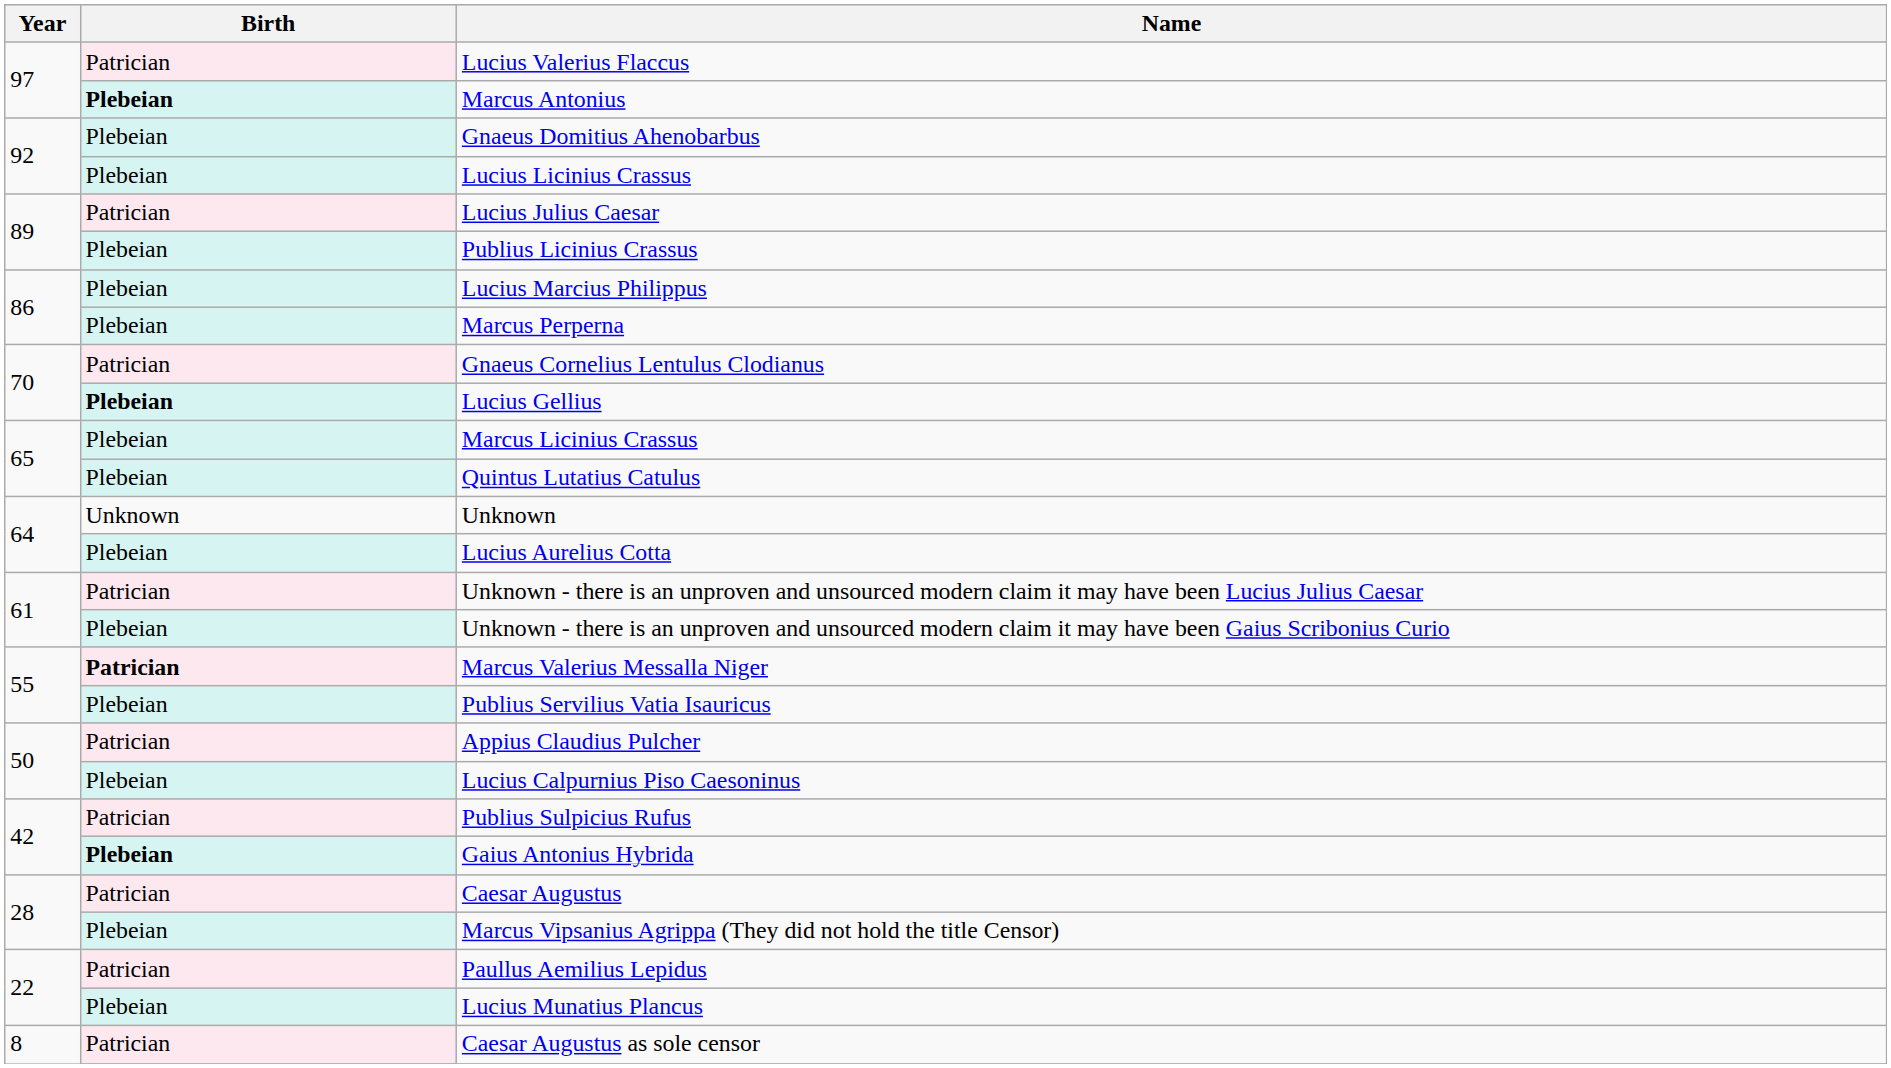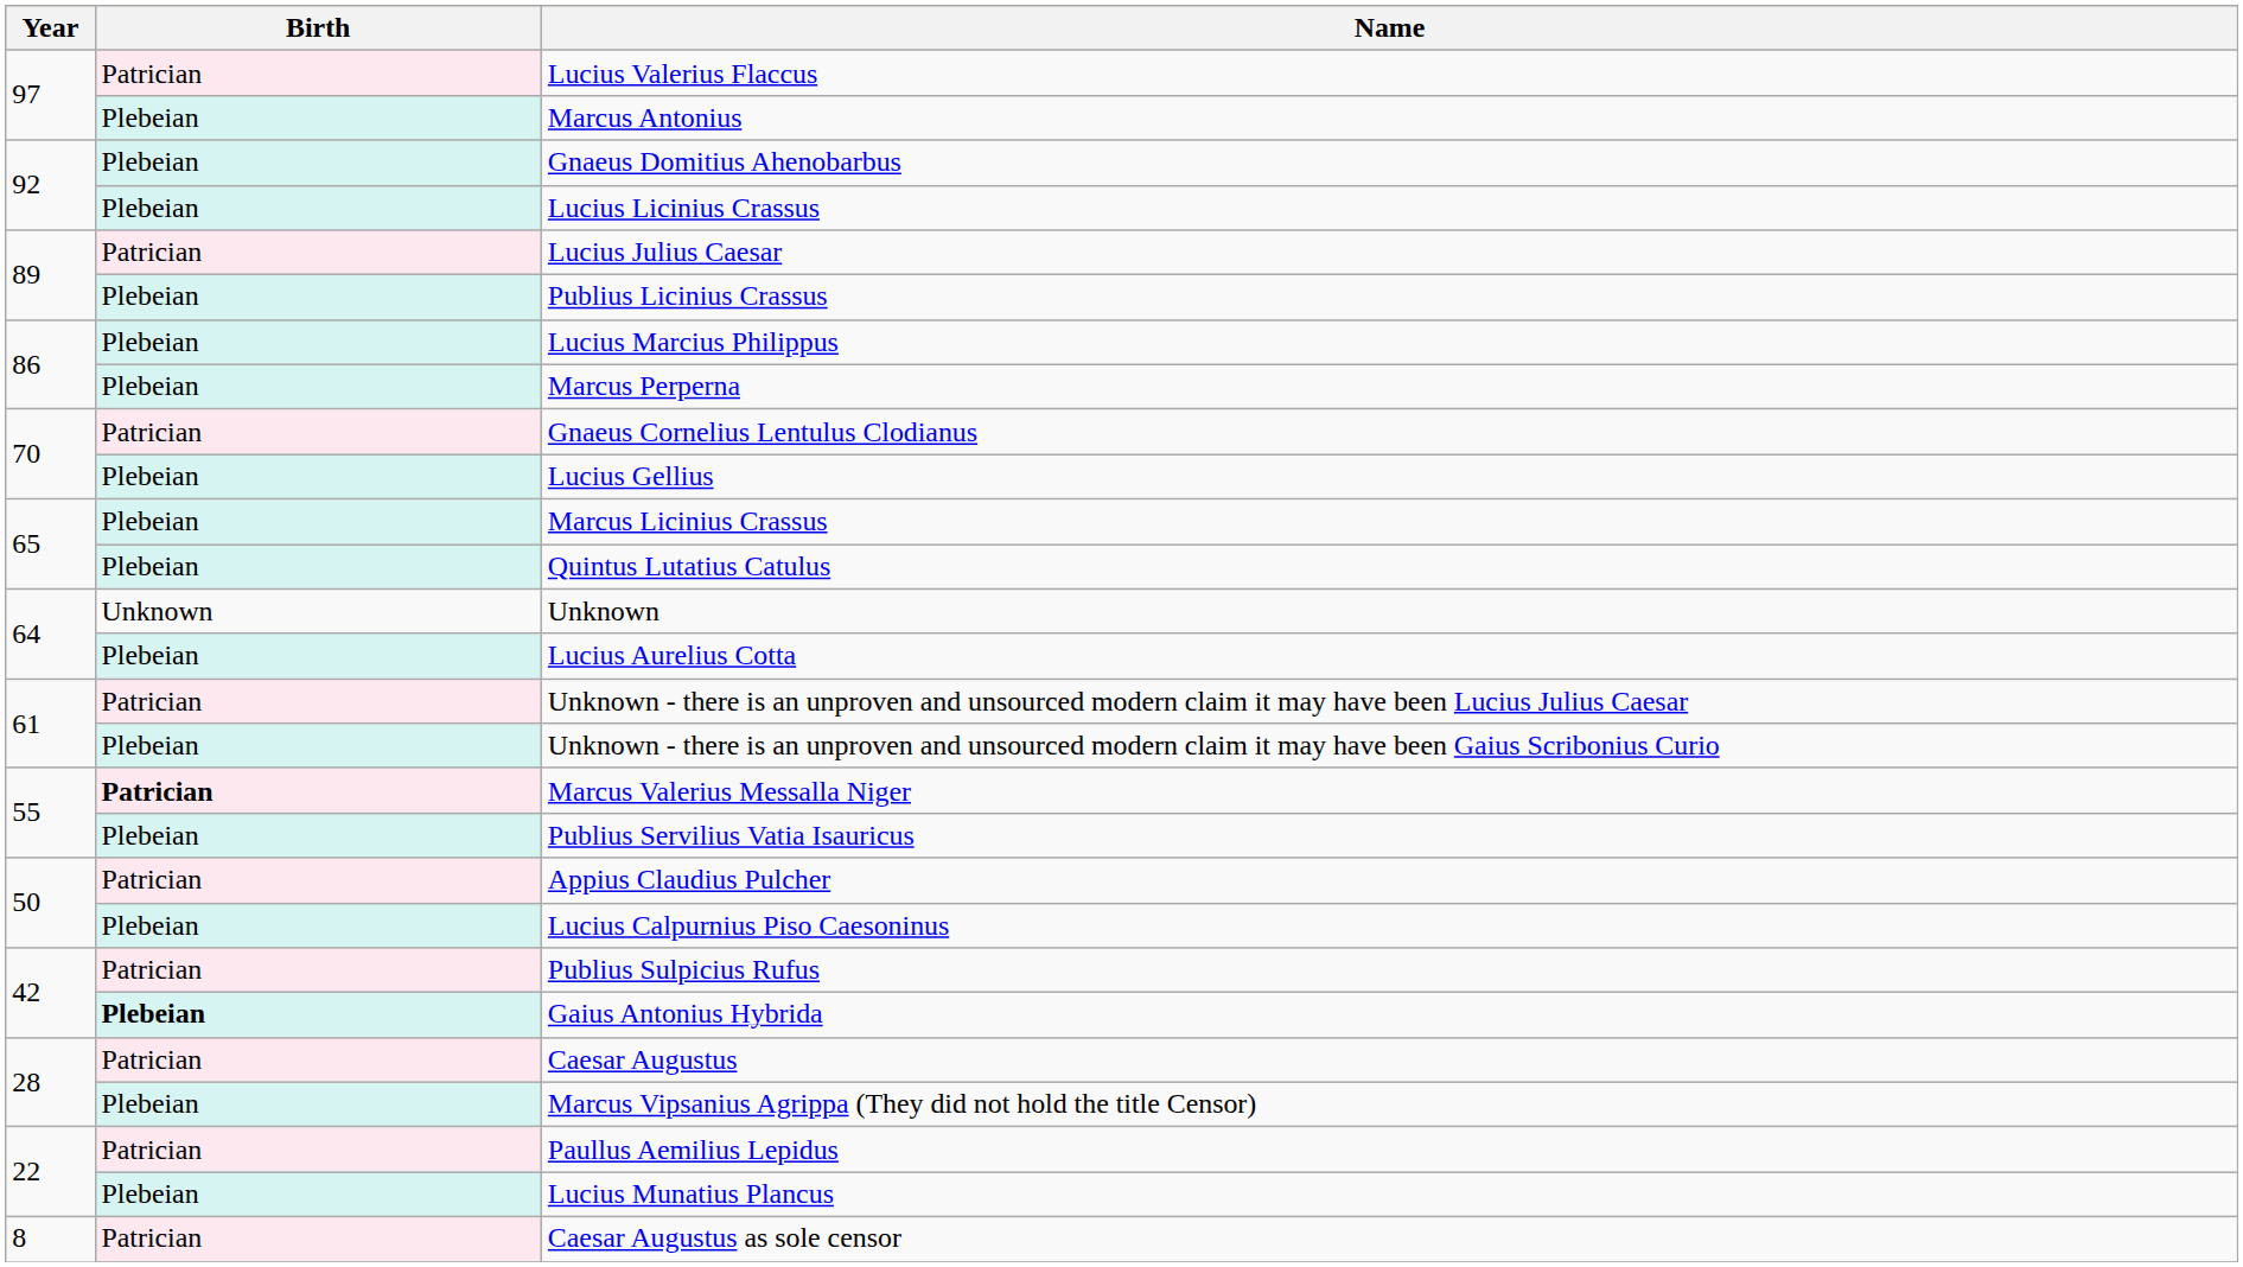Marcus Antonius | Birth: bold -> normal
Lucius Gellius | Birth: bold -> normal
